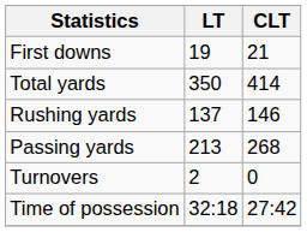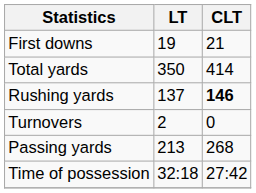Rushing yards | CLT: normal -> bold
rows swapped: Passing yards <-> Turnovers
